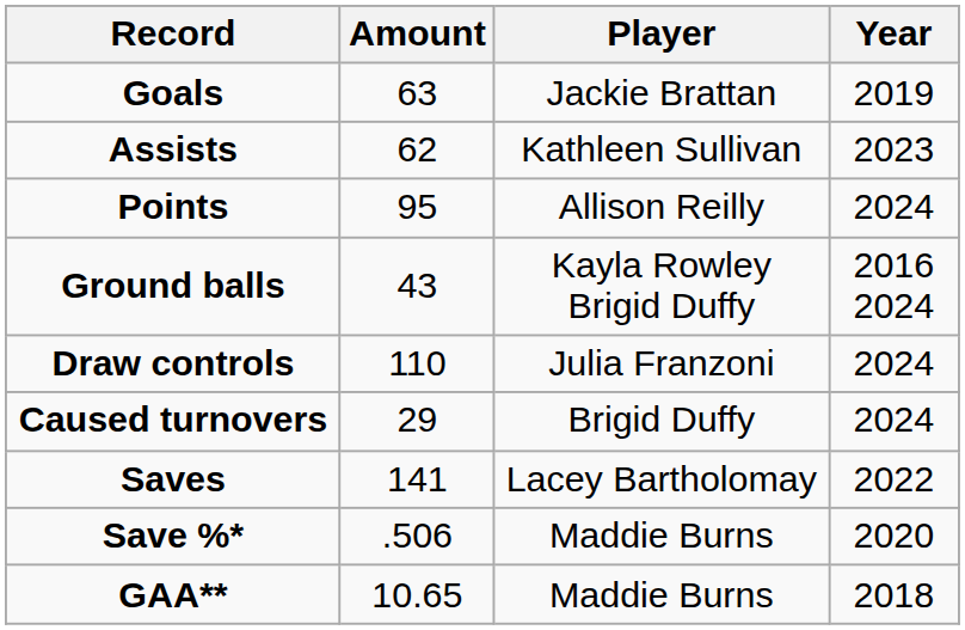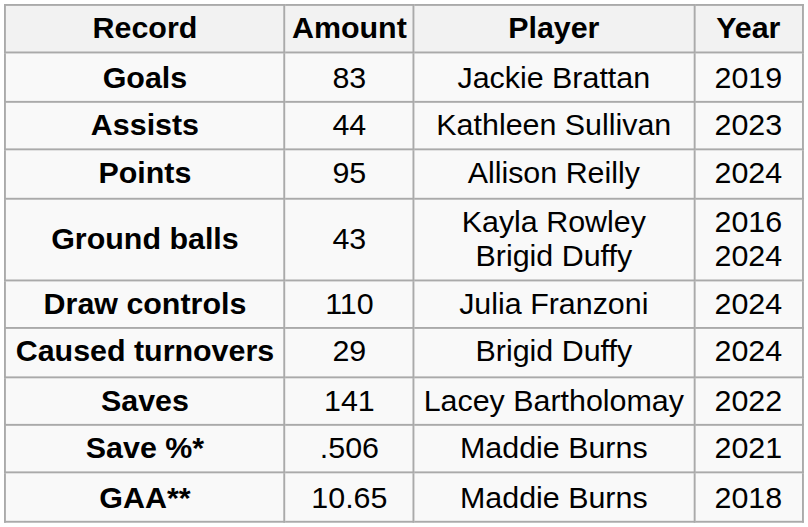Goals | Amount: 63 -> 83
Assists | Amount: 62 -> 44
Save %* | Year: 2020 -> 2021
